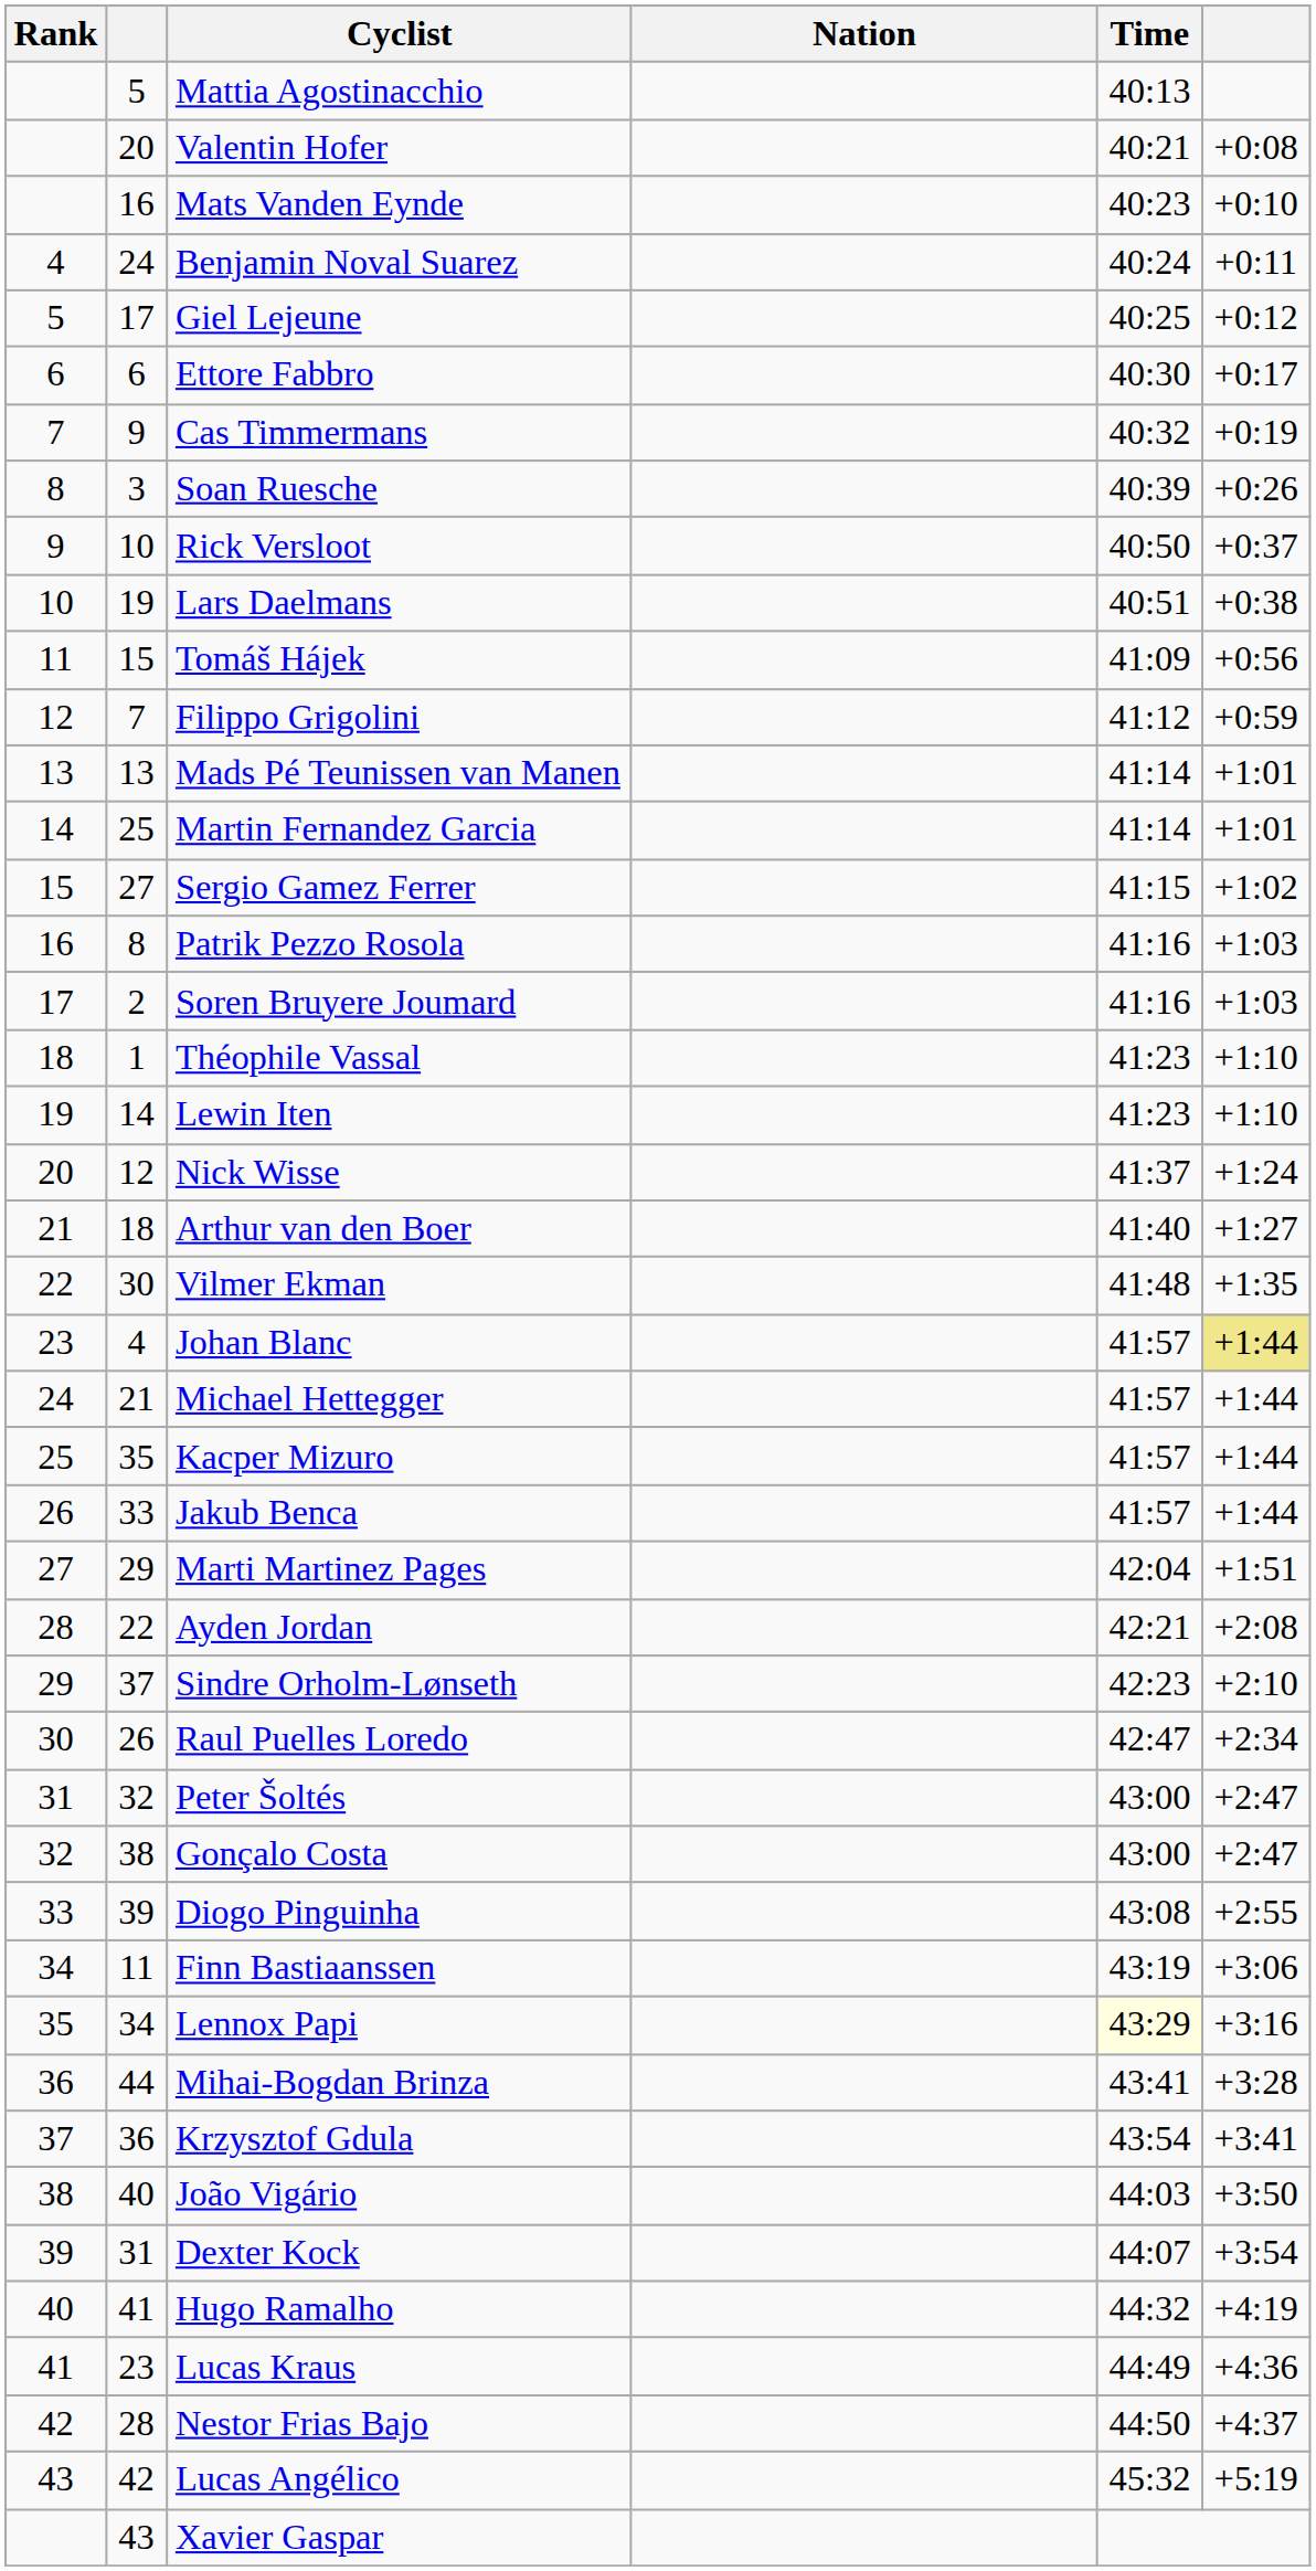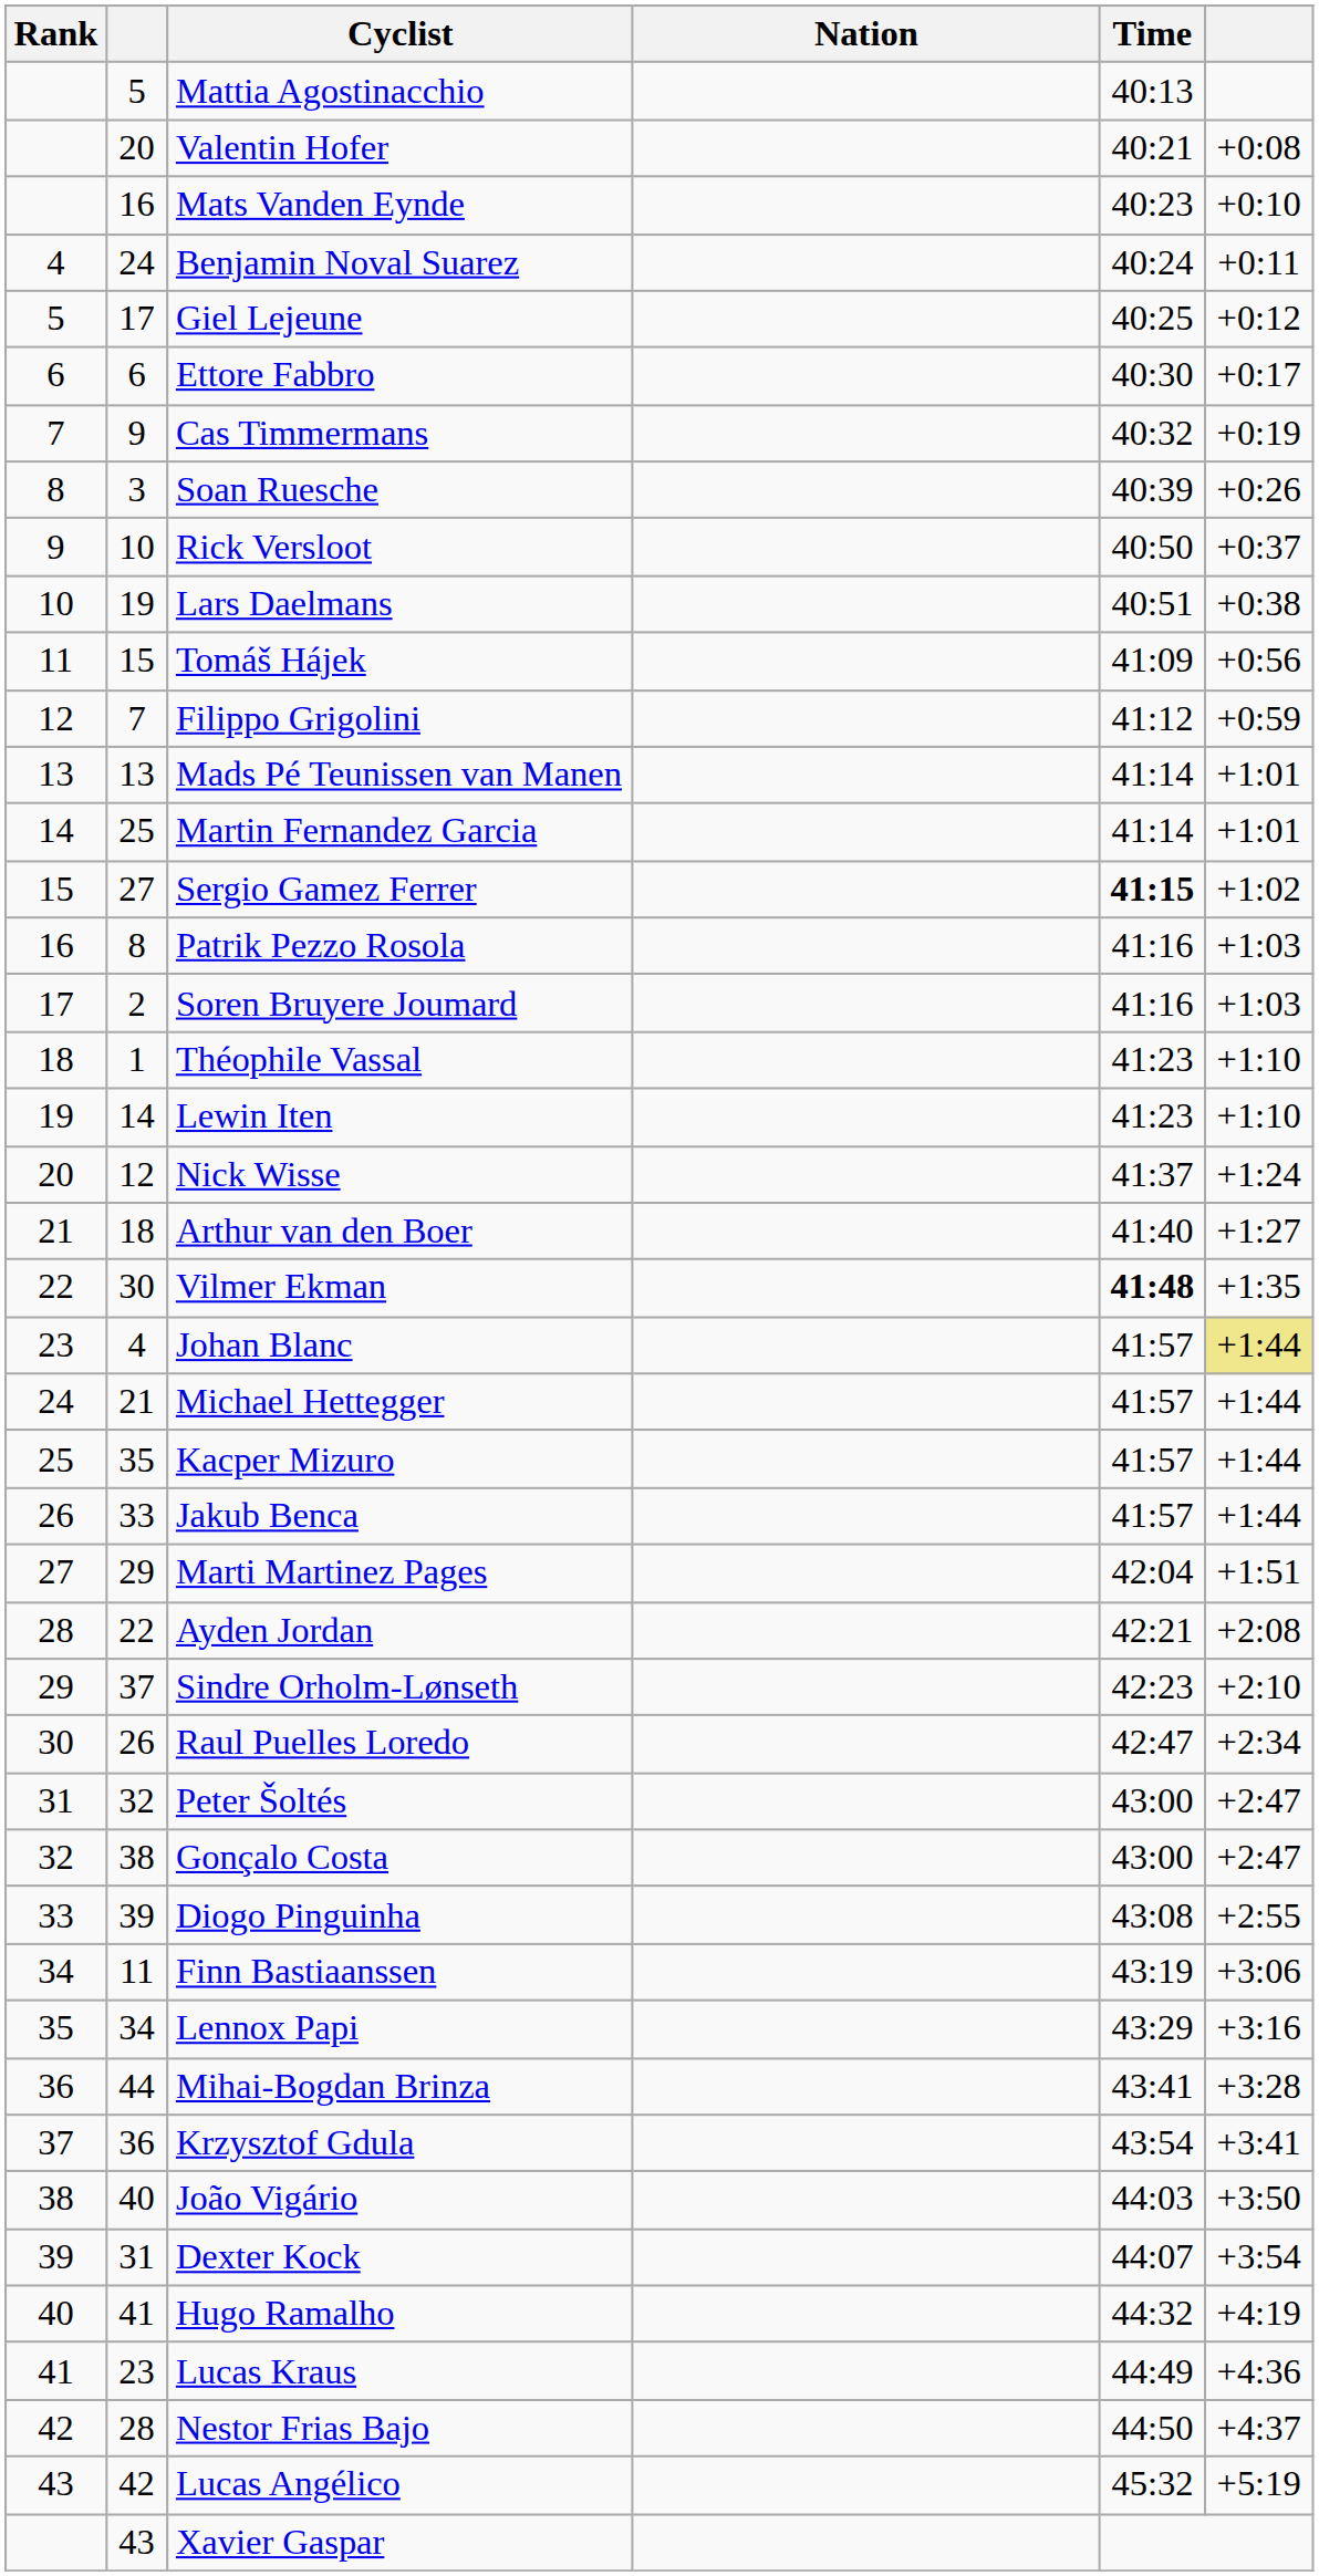Sergio Gamez Ferrer | Time: normal -> bold
Vilmer Ekman | Time: normal -> bold
Lennox Papi | Time: lightyellow background -> no background
